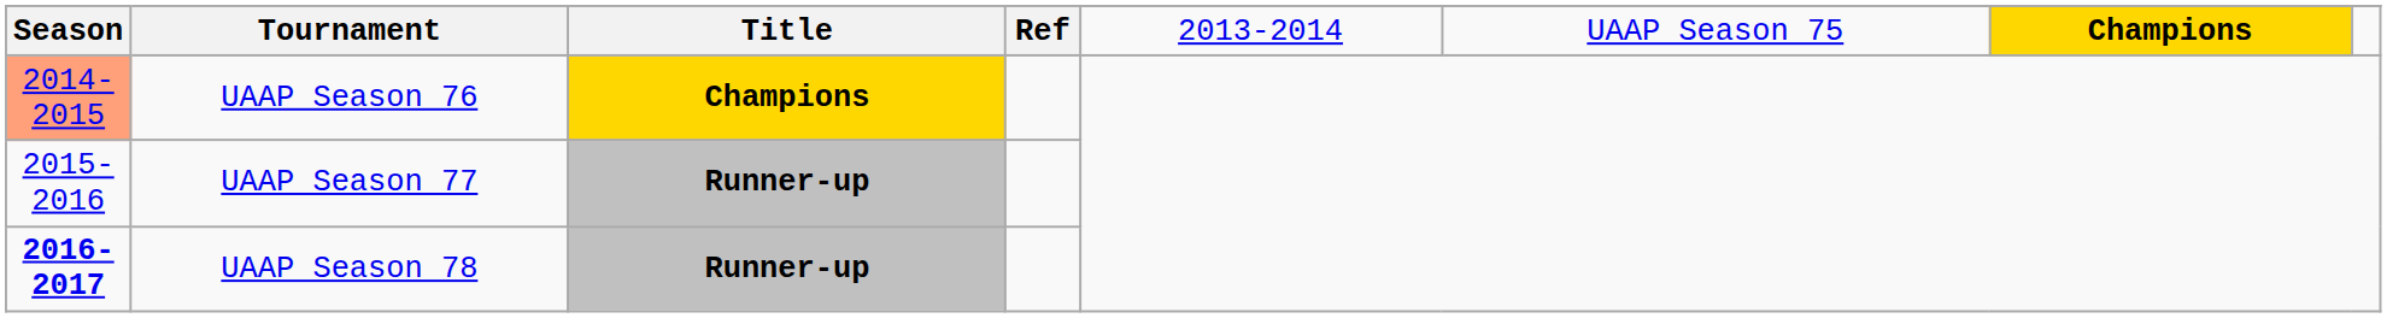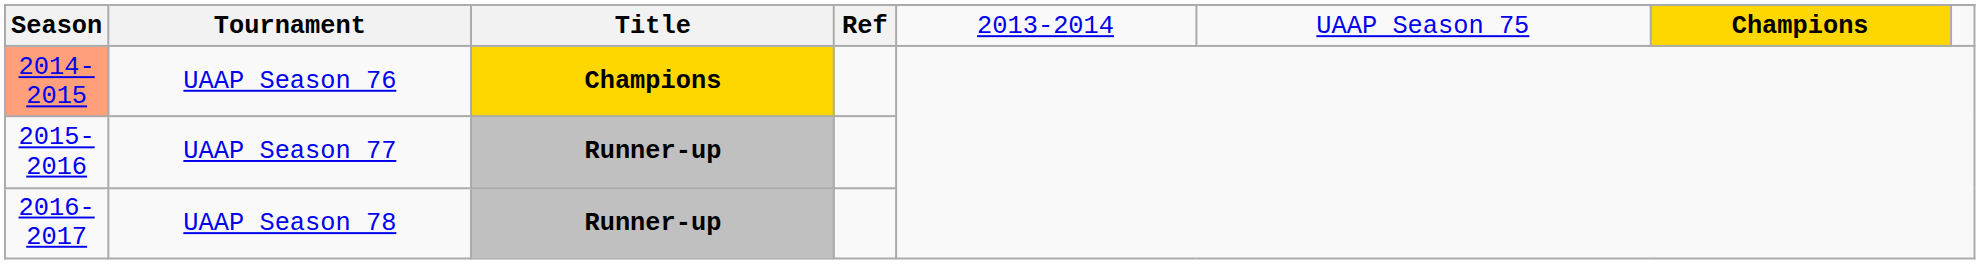UAAP Season 78 | Season: bold -> normal
